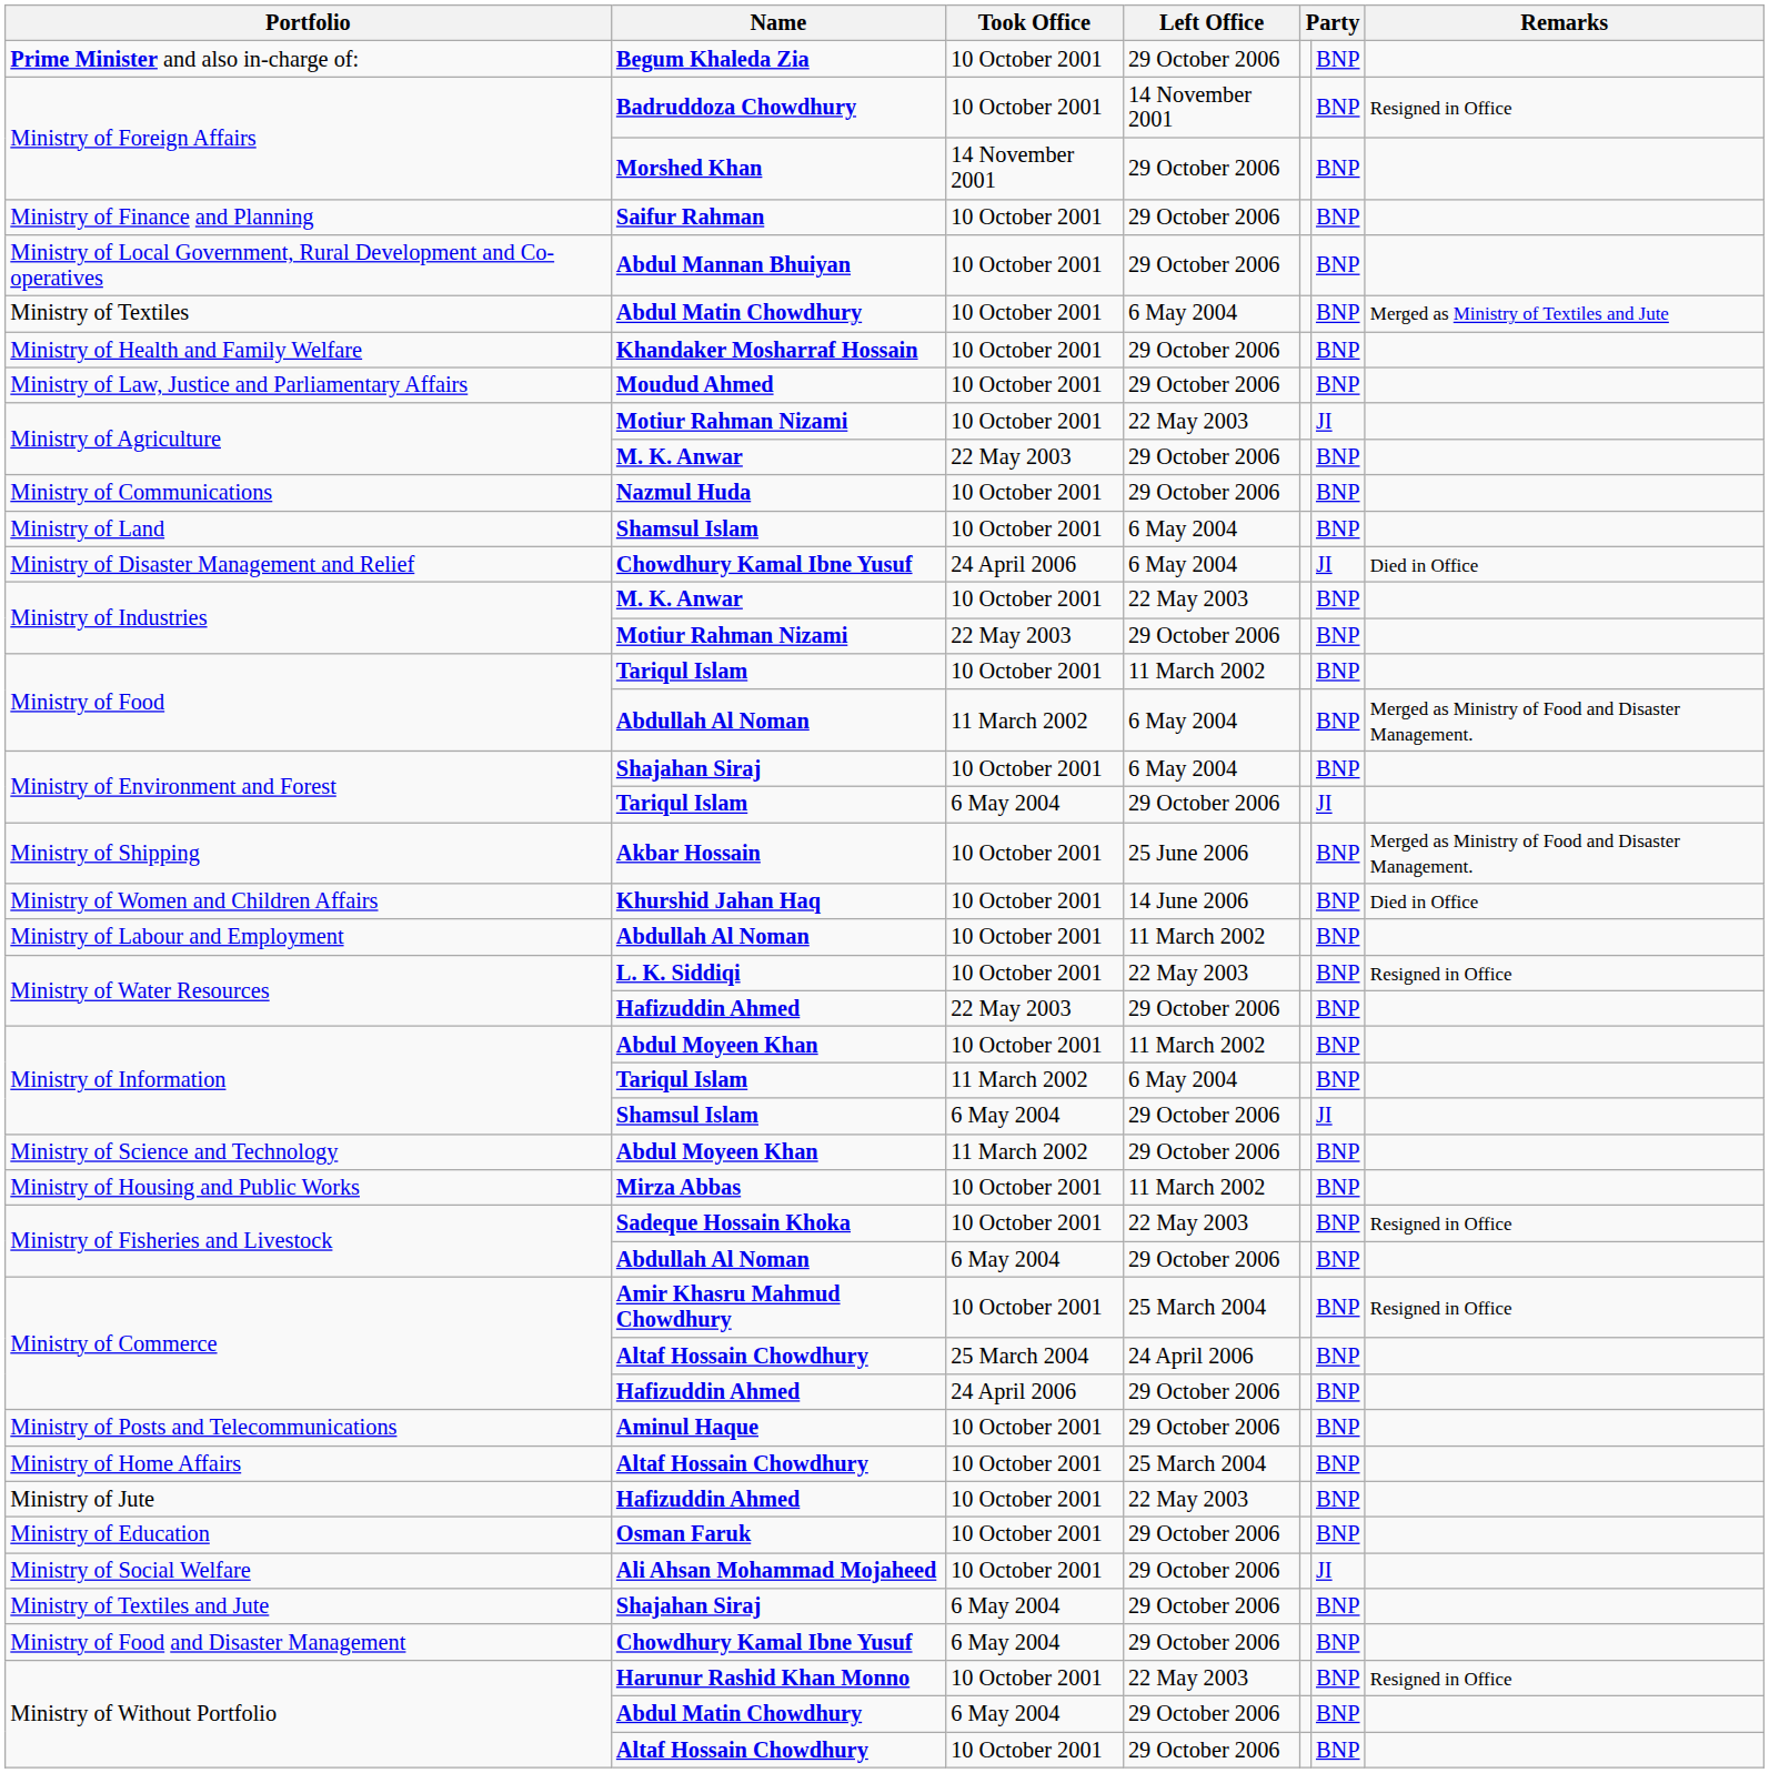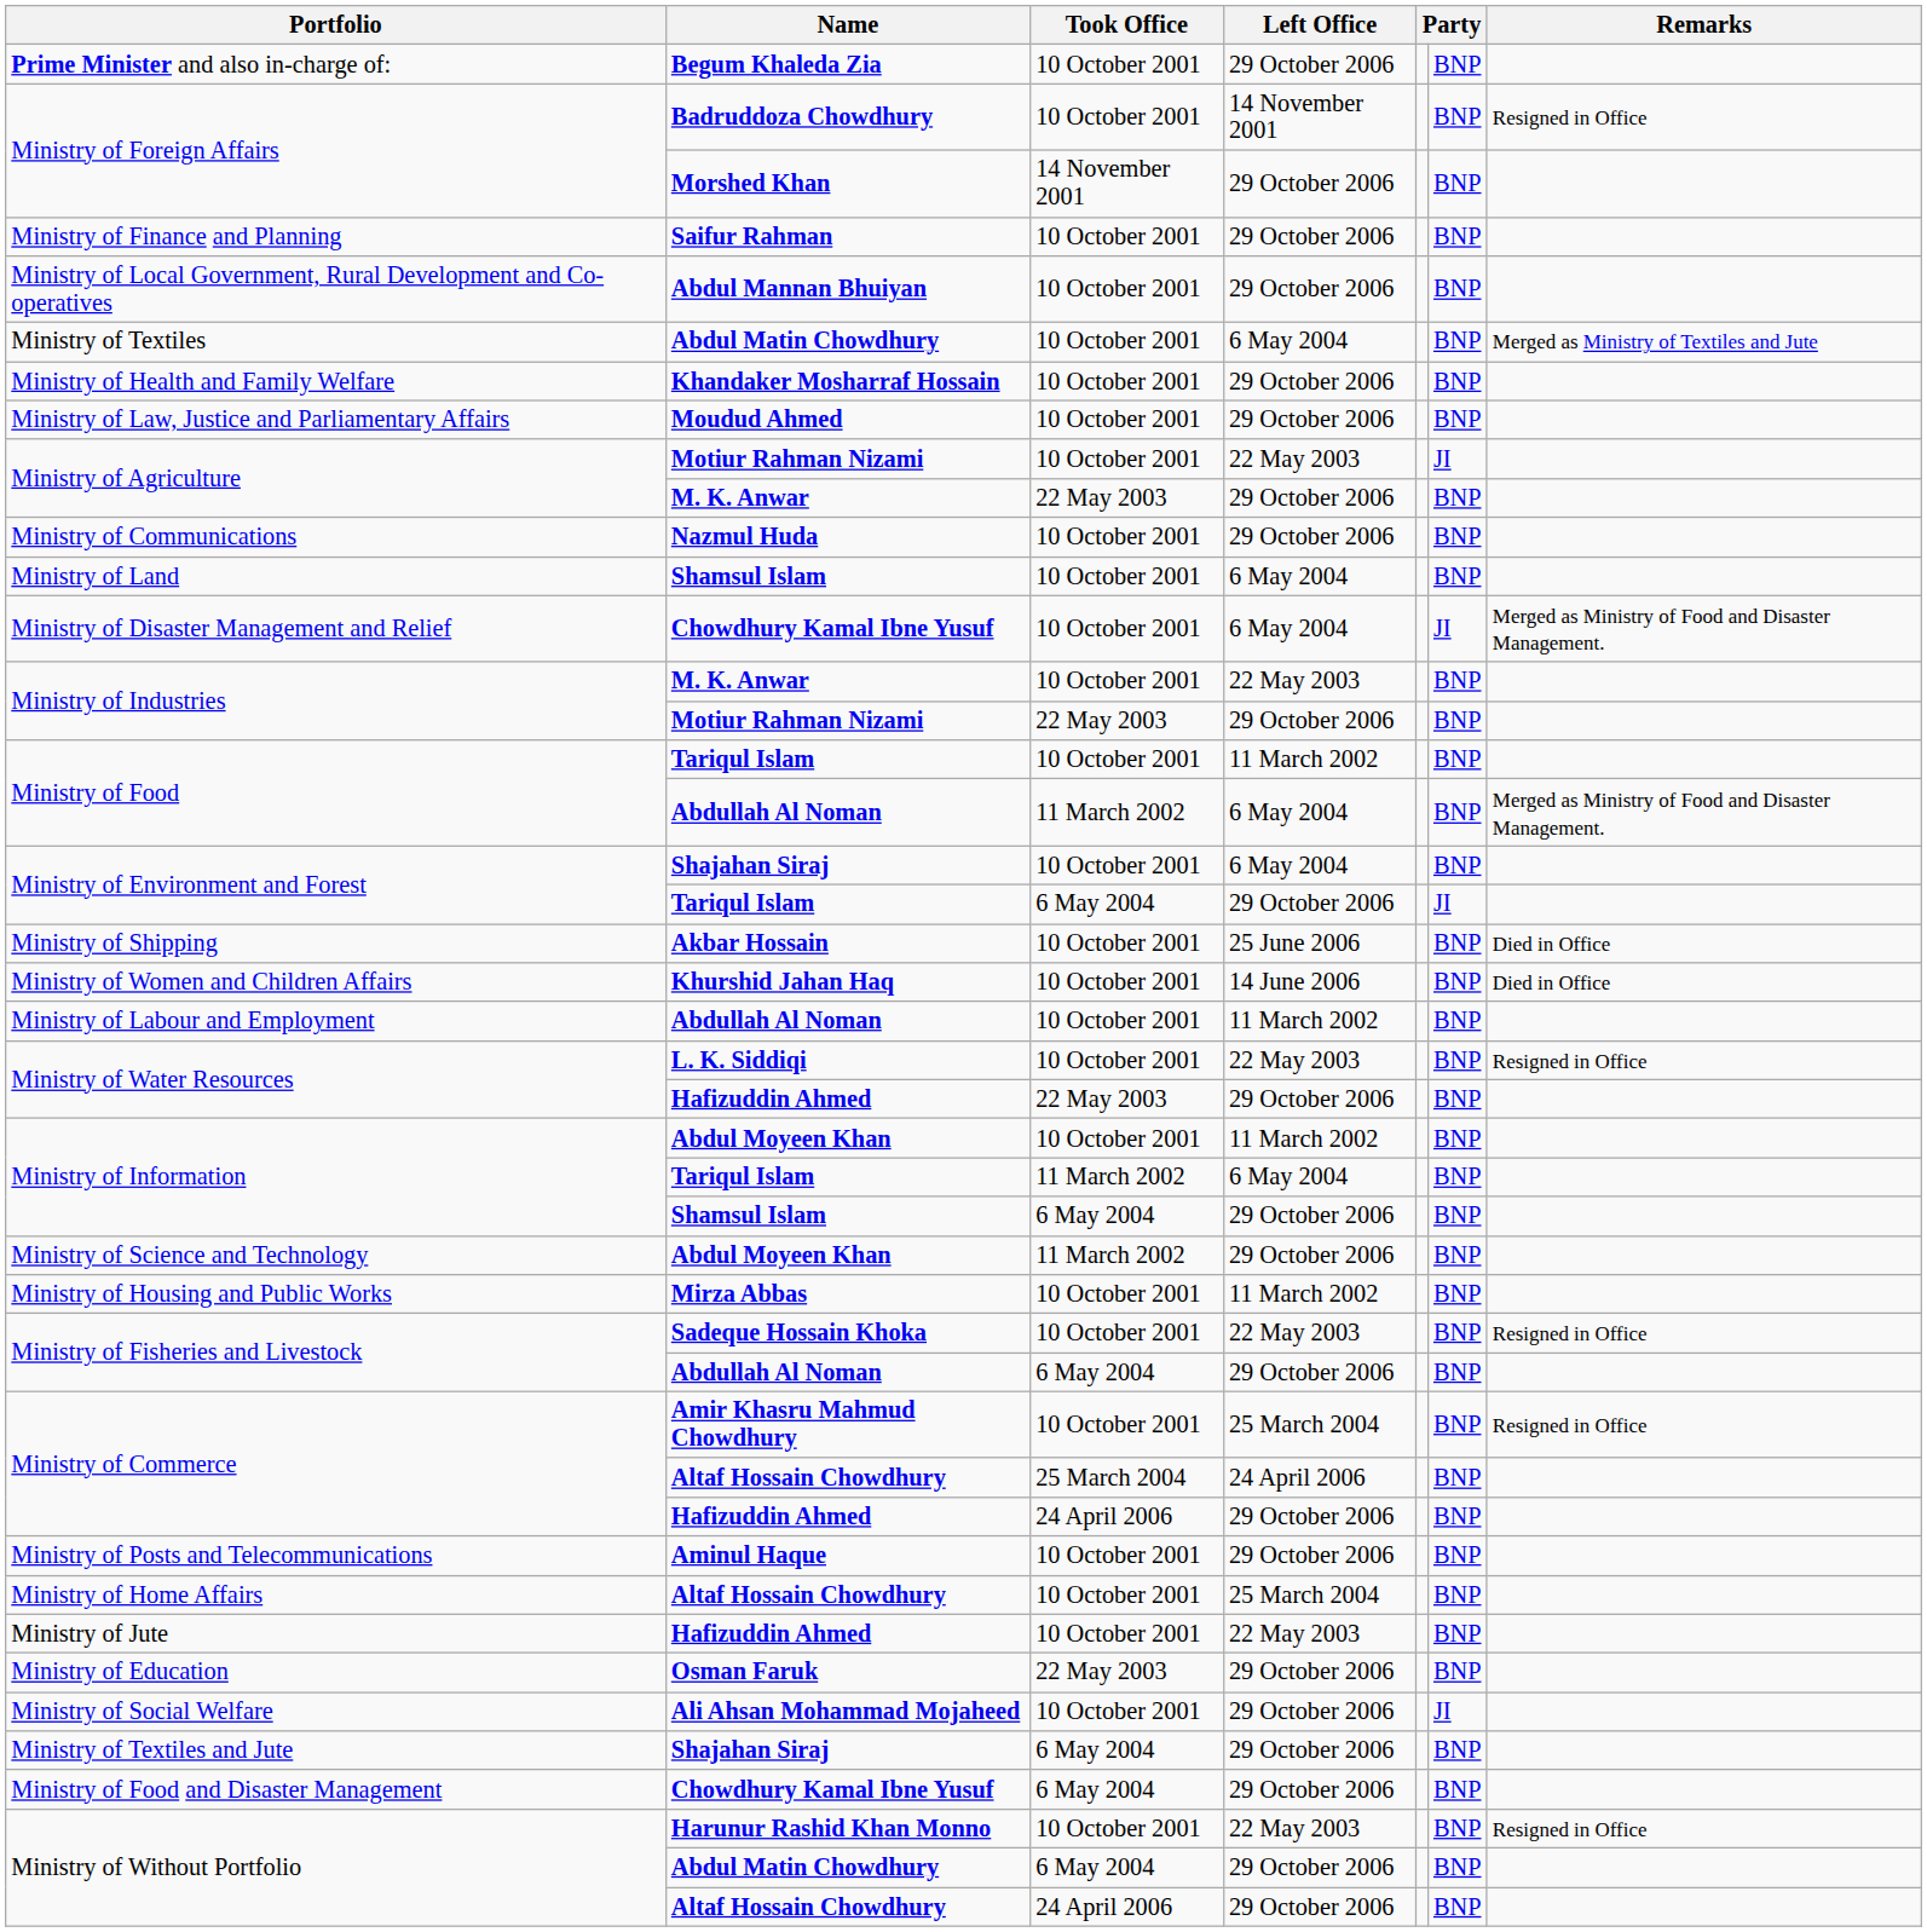Ministry of Disaster Management and Relief | Took Office: 24 April 2006 -> 10 October 2001
Ministry of Disaster Management and Relief | Remarks: Died in Office -> Merged as Ministry of Food and Disaster Management.
Ministry of Shipping | Remarks: Merged as Ministry of Food and Disaster Management. -> Died in Office
Ministry of Information / Shamsul Islam | column 6: JI -> BNP
Ministry of Education | Took Office: 10 October 2001 -> 22 May 2003
Ministry of Without Portfolio / Altaf Hossain Chowdhury | Took Office: 10 October 2001 -> 24 April 2006
